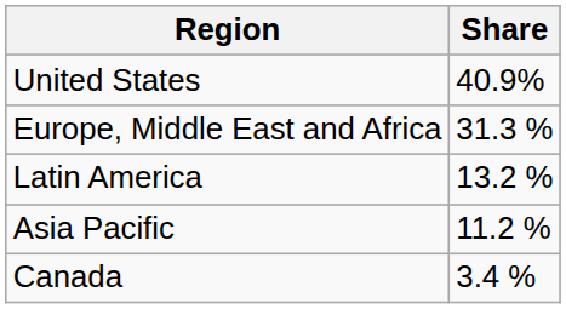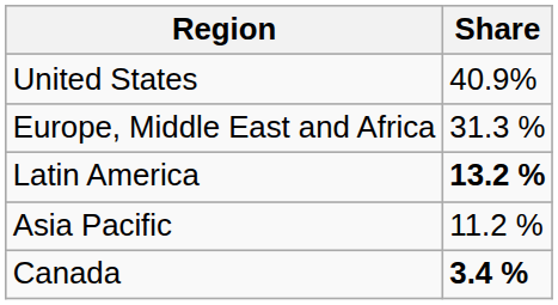Latin America | Share: normal -> bold
Canada | Share: normal -> bold
